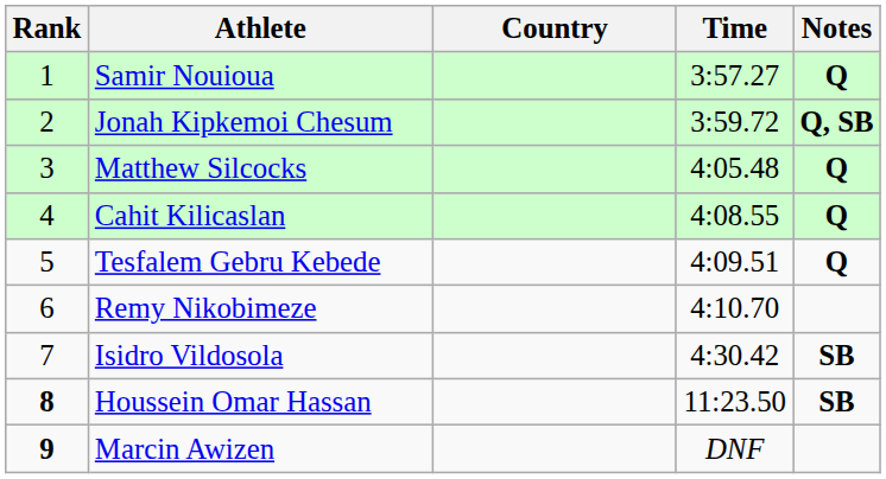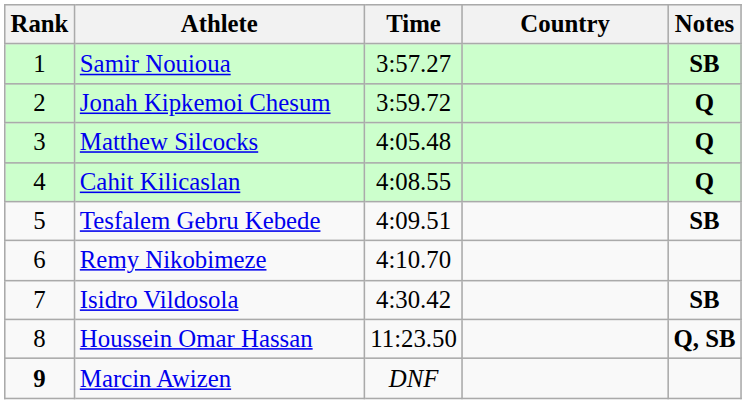columns swapped: Country <-> Time
Samir Nouioua | Notes: Q -> SB
Jonah Kipkemoi Chesum | Notes: Q, SB -> Q
Tesfalem Gebru Kebede | Notes: Q -> SB
Houssein Omar Hassan | Rank: bold -> normal
Houssein Omar Hassan | Notes: SB -> Q, SB
